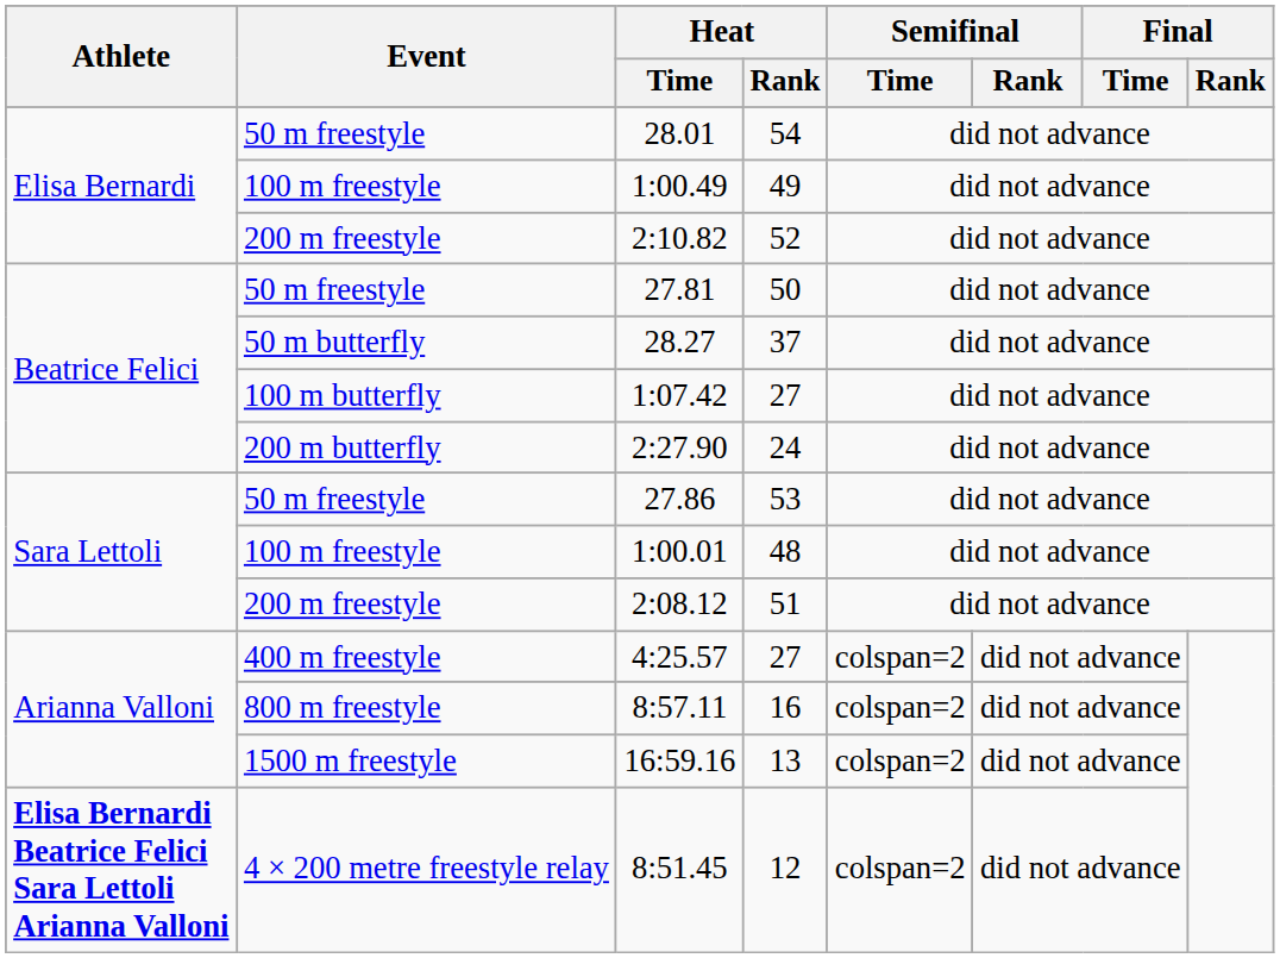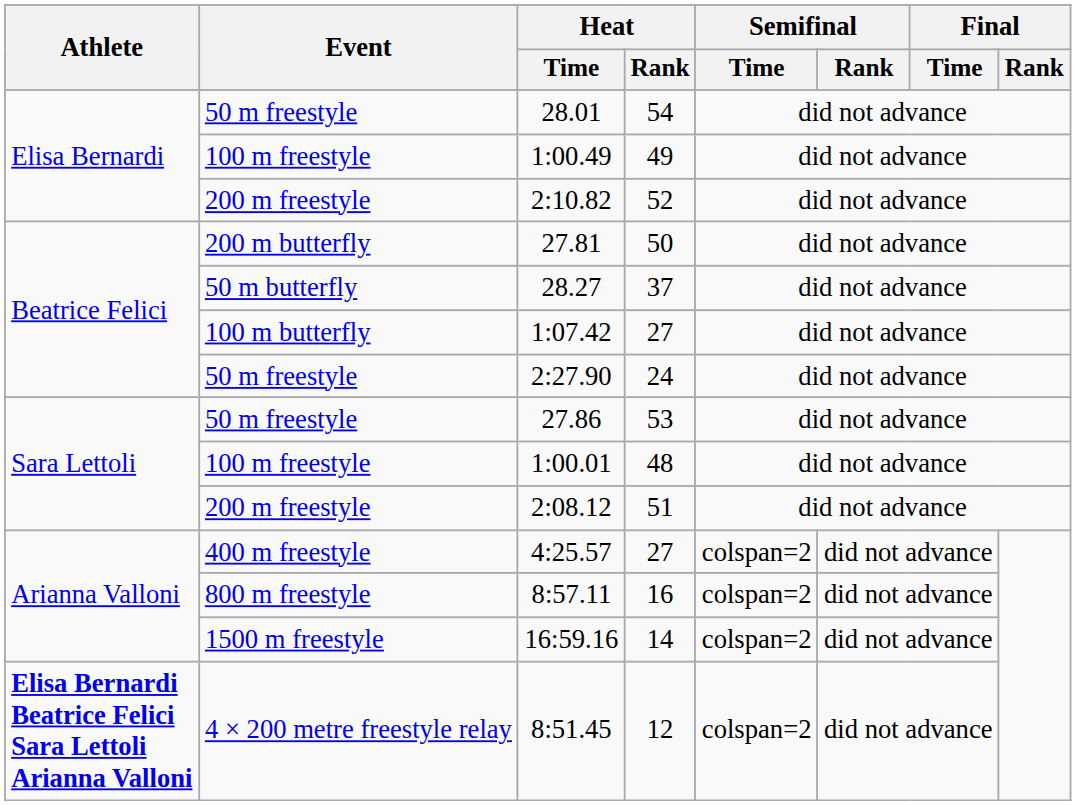27.81 | Event: 50 m freestyle -> 200 m butterfly
2:27.90 | Event: 200 m butterfly -> 50 m freestyle
16:59.16 | Heat / Rank: 13 -> 14
